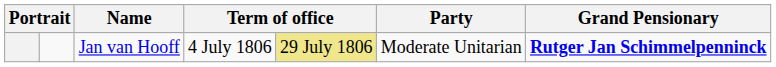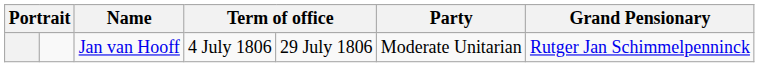Jan van Hooff | column 5: khaki background -> no background
Jan van Hooff | Grand Pensionary: bold -> normal
